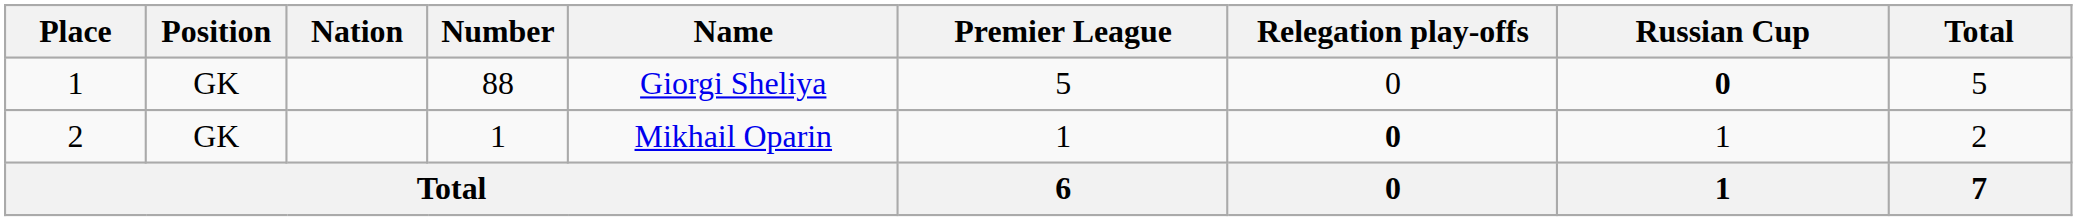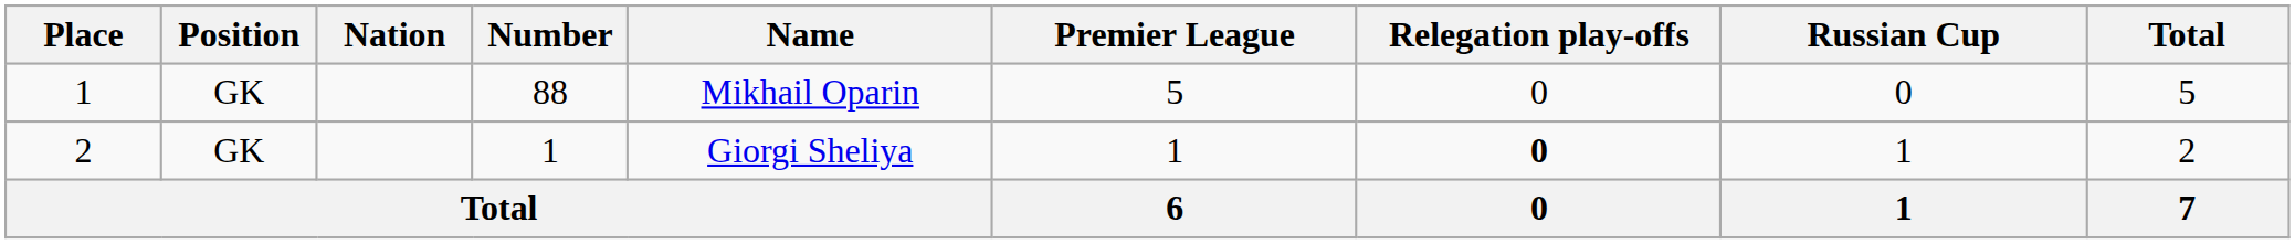row 2 | Name: Giorgi Sheliya -> Mikhail Oparin
row 2 | Russian Cup: bold -> normal
row 3 | Name: Mikhail Oparin -> Giorgi Sheliya
